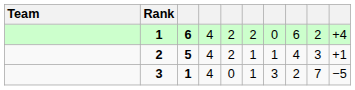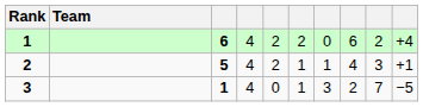columns swapped: Rank <-> Team
